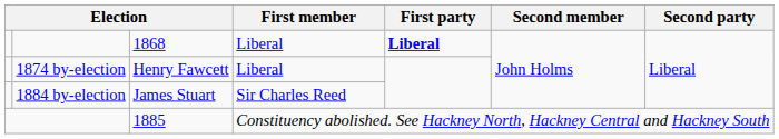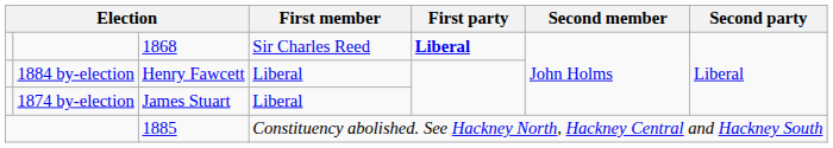1868 | First member: Liberal -> Sir Charles Reed
Henry Fawcett | column 2: 1874 by-election -> 1884 by-election
James Stuart | column 2: 1884 by-election -> 1874 by-election
James Stuart | First member: Sir Charles Reed -> Liberal
